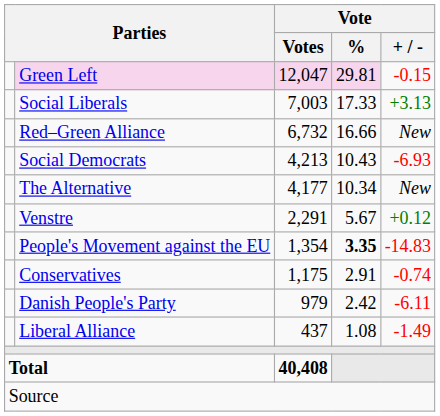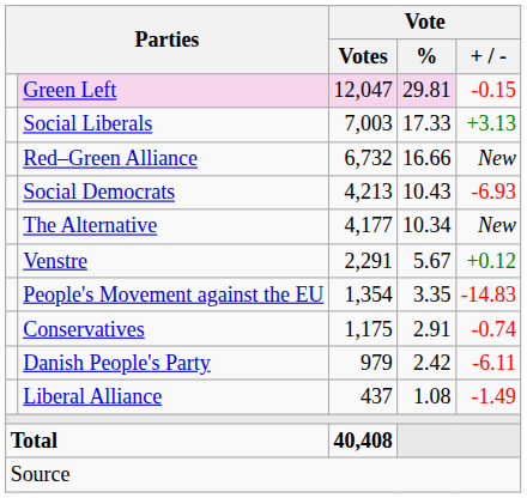People's Movement against the EU | Vote / %: bold -> normal
